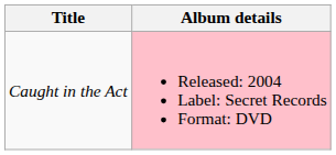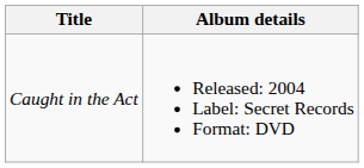Caught in the Act | Album details: pink background -> no background
